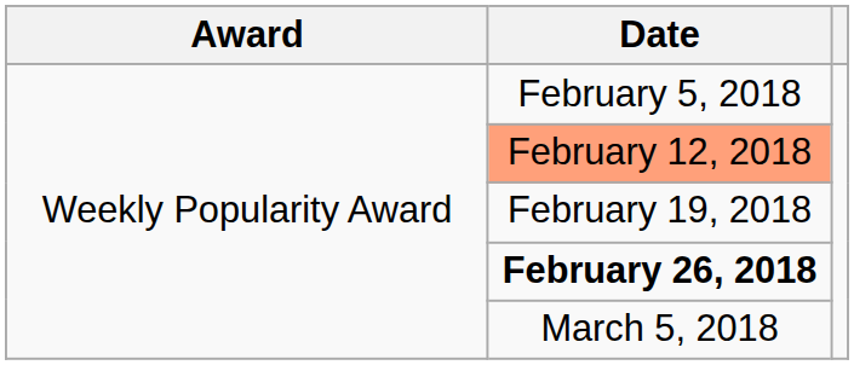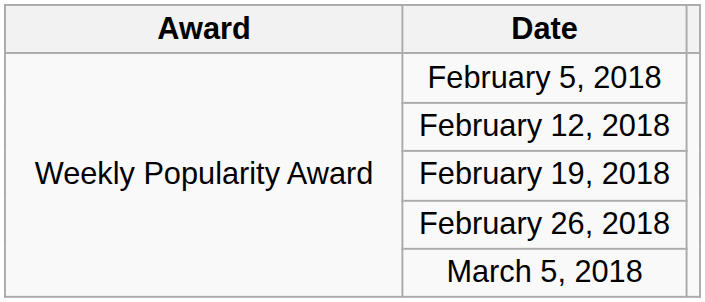February 12, 2018 | Date: lightsalmon background -> no background
February 26, 2018 | Date: bold -> normal
